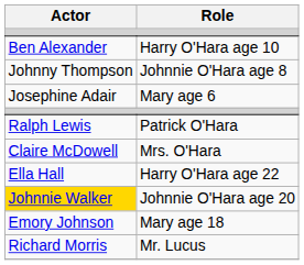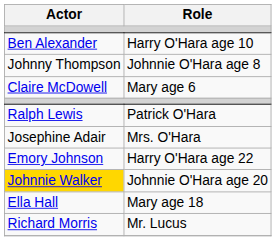row 5 | Actor: Josephine Adair -> Claire McDowell
row 8 | Actor: Claire McDowell -> Josephine Adair
row 9 | Actor: Ella Hall -> Emory Johnson
row 11 | Actor: Emory Johnson -> Ella Hall
